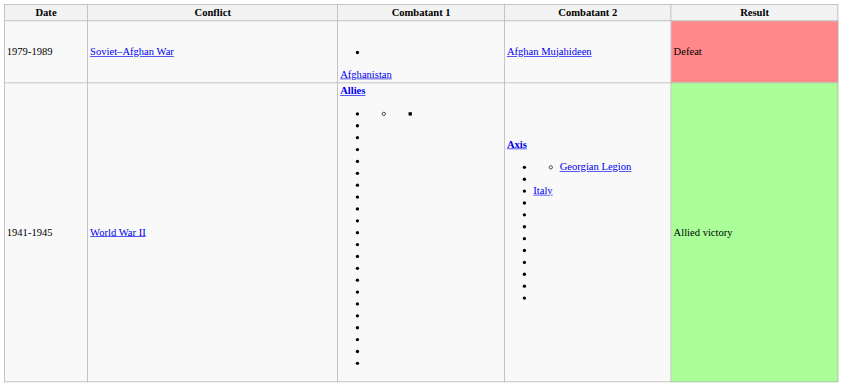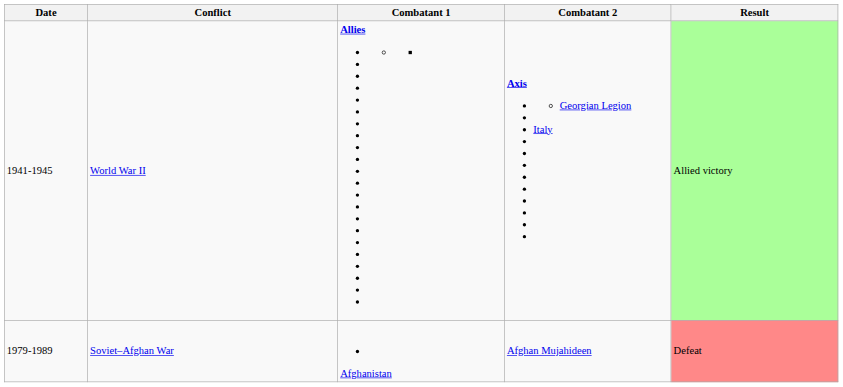rows swapped: World War II <-> Soviet–Afghan War
